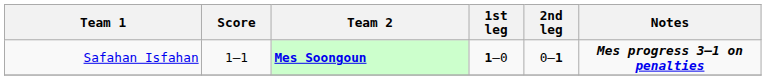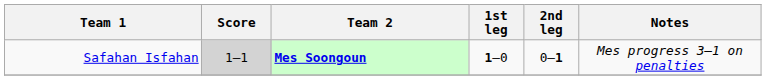Safahan Isfahan | Score: no background -> lightgrey background
Safahan Isfahan | Notes: bold -> normal
